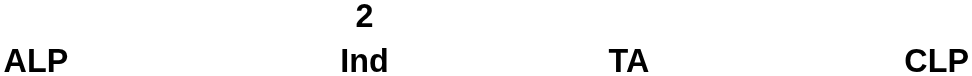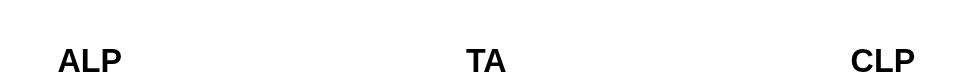- column: 2 | Ind
